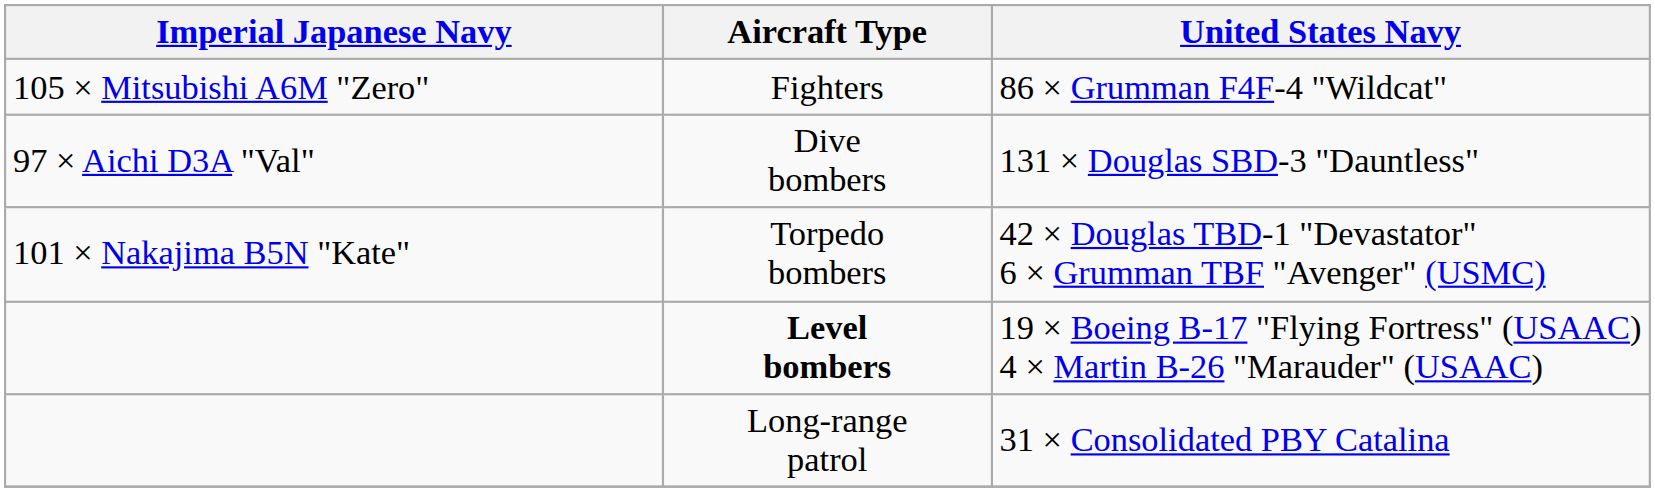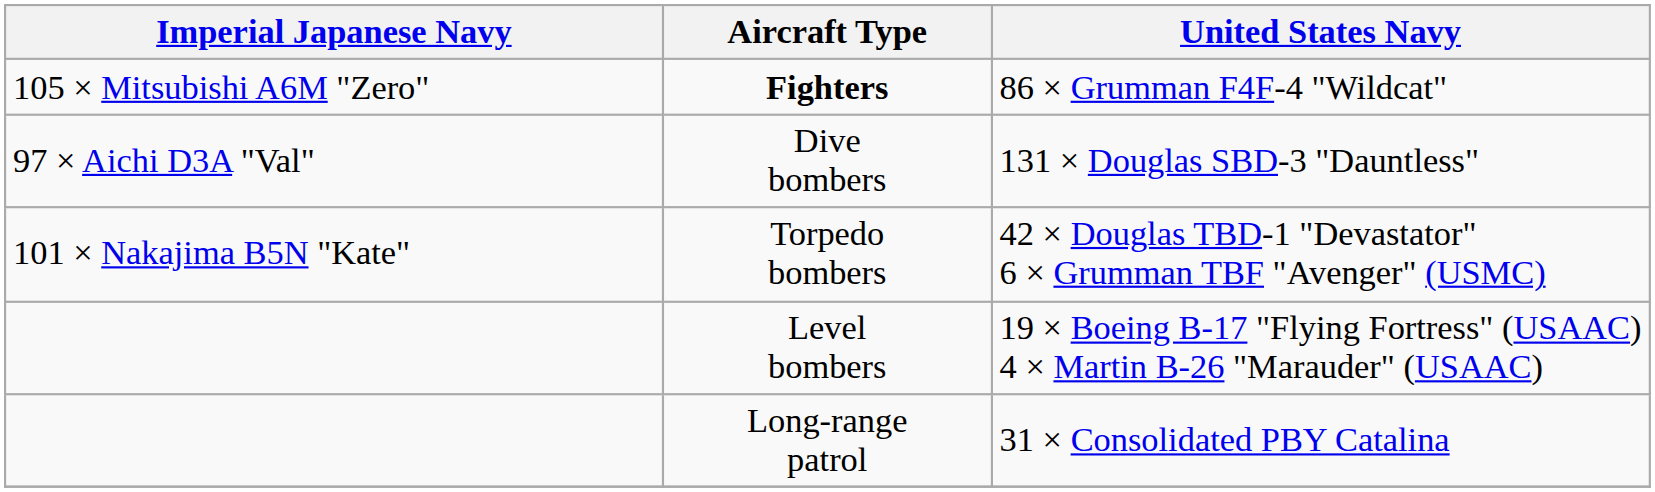Fighters | Aircraft Type: normal -> bold
Level bombers | Aircraft Type: bold -> normal
